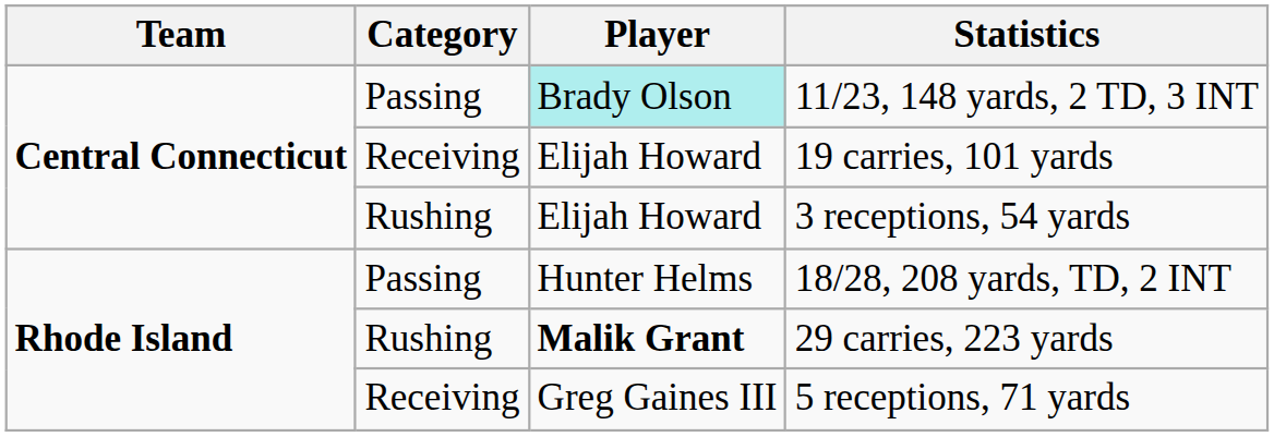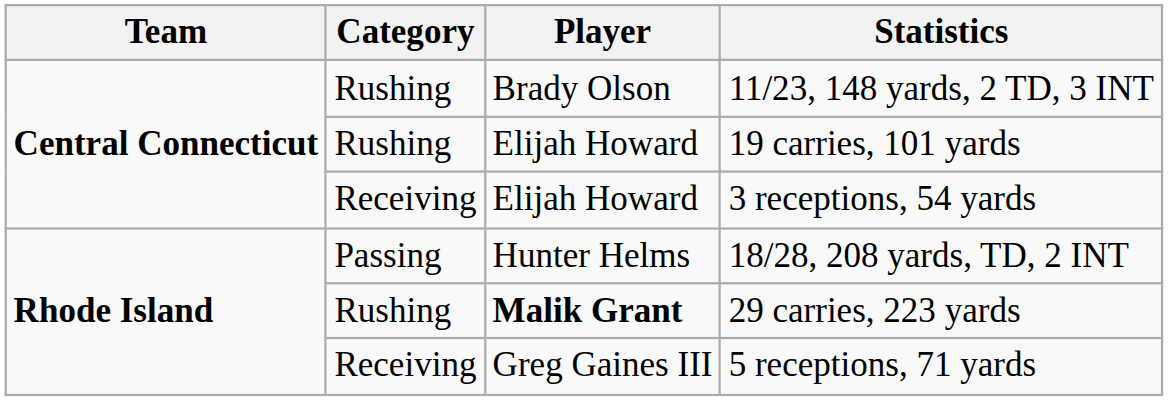11/23, 148 yards, 2 TD, 3 INT | Category: Passing -> Rushing
11/23, 148 yards, 2 TD, 3 INT | Player: paleturquoise background -> no background
19 carries, 101 yards | Category: Receiving -> Rushing
3 receptions, 54 yards | Category: Rushing -> Receiving
